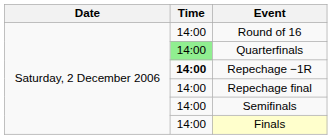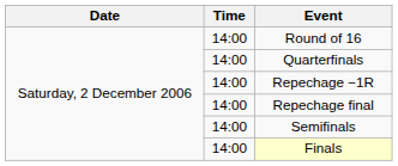Quarterfinals | Time: lightgreen background -> no background
Repechage −1R | Time: bold -> normal
